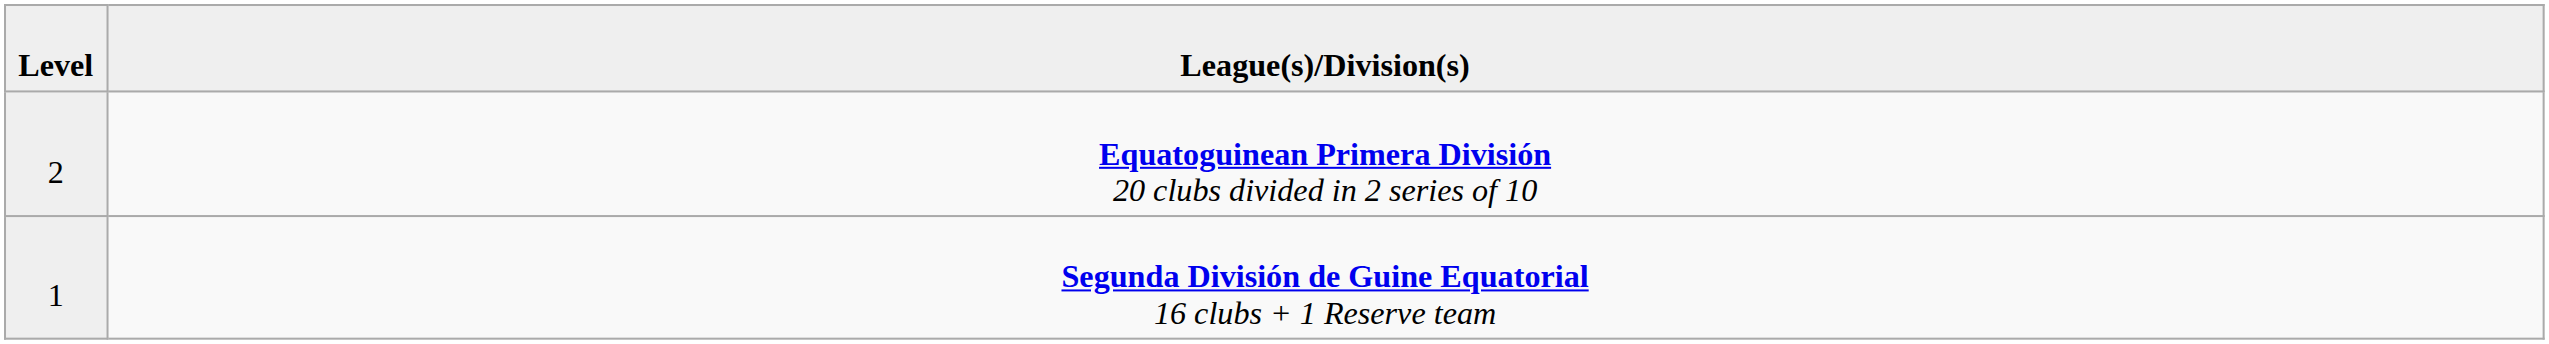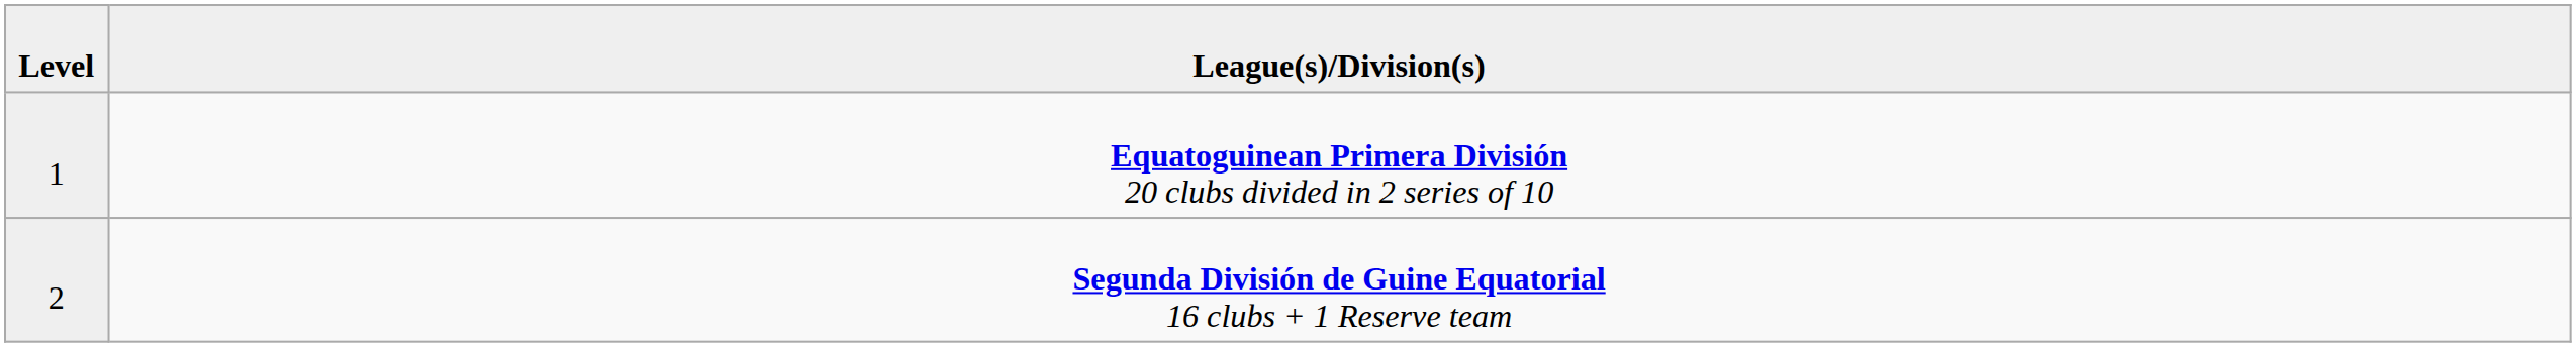row 2 | column 1: 2 -> 1
row 3 | column 1: 1 -> 2
